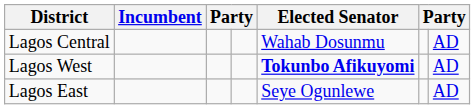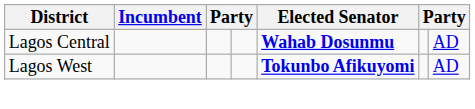Lagos Central | Elected Senator: normal -> bold
- row: Lagos East | Seye Ogunlewe | AD
